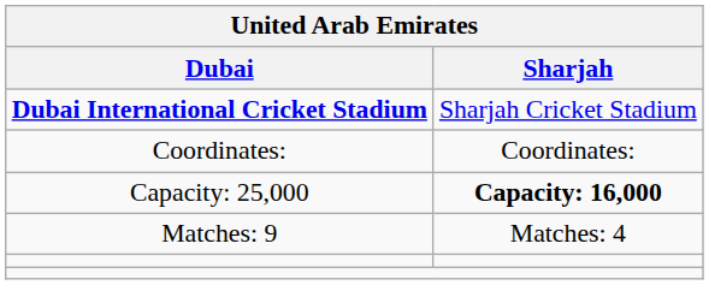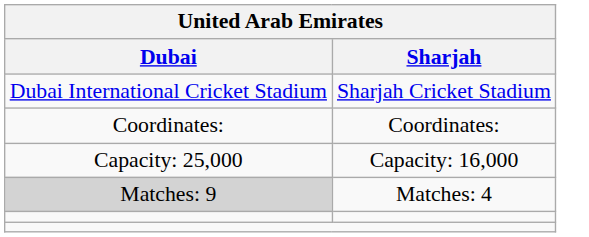Dubai International Cricket Stadium | Dubai: bold -> normal
Capacity: 25,000 | Sharjah: bold -> normal
Matches: 9 | Dubai: no background -> lightgrey background
